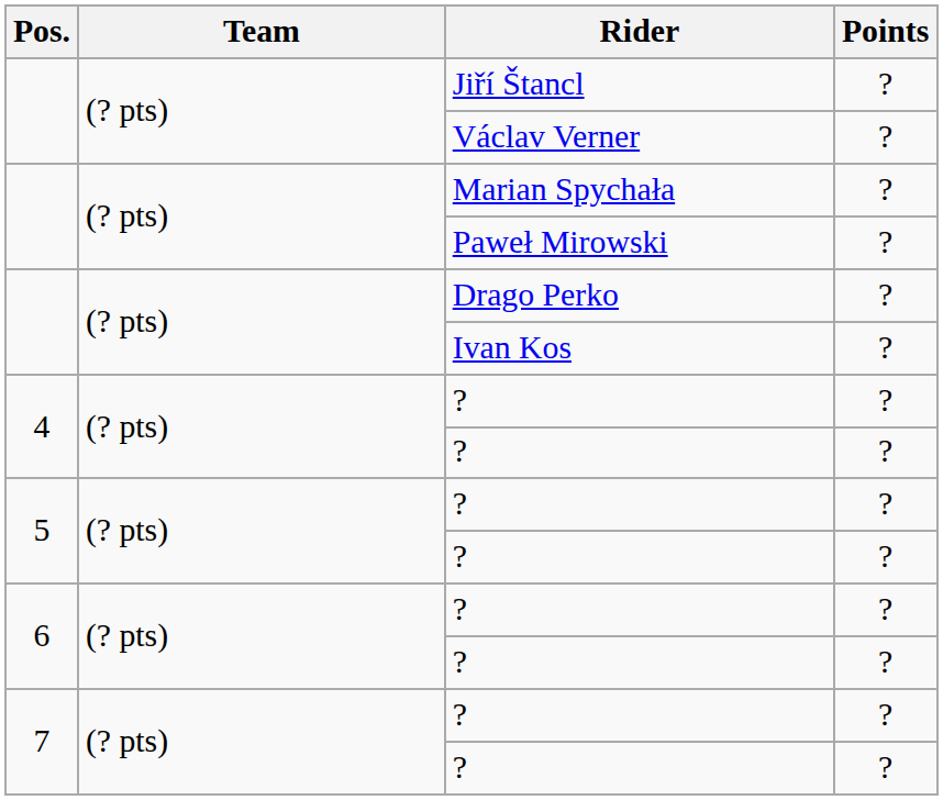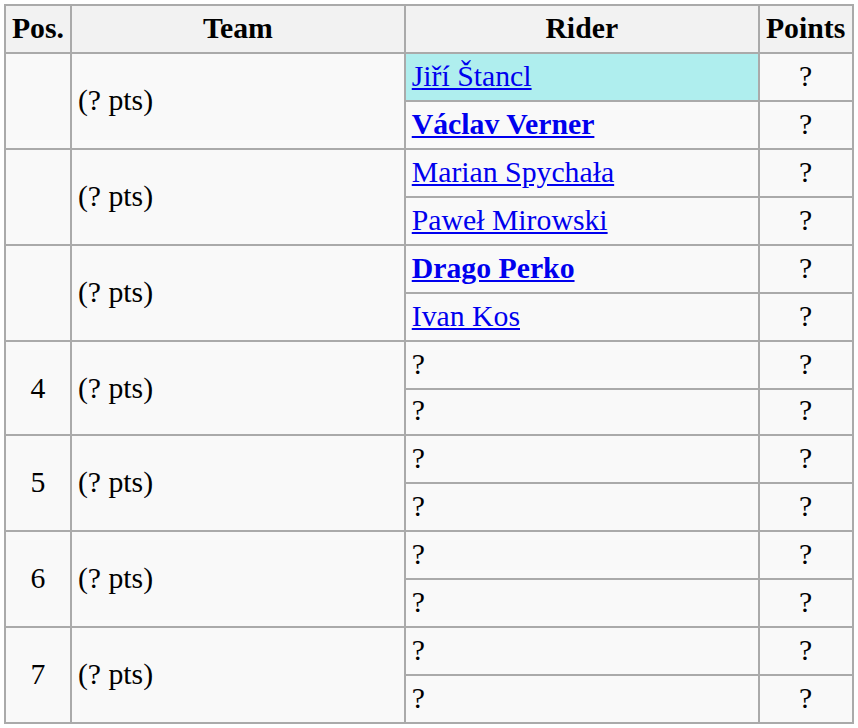Jiří Štancl | Rider: no background -> paleturquoise background
Václav Verner | Rider: normal -> bold
Drago Perko | Rider: normal -> bold
